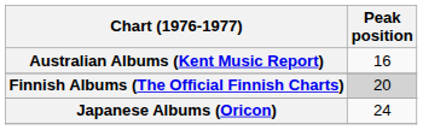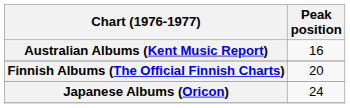Finnish Albums (The Official Finnish Charts) | Peak position: lightgrey background -> no background
